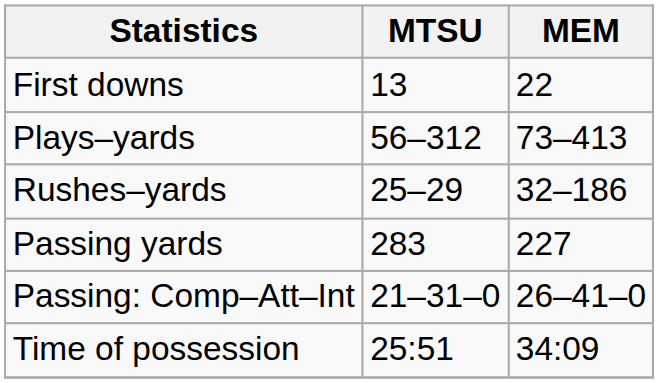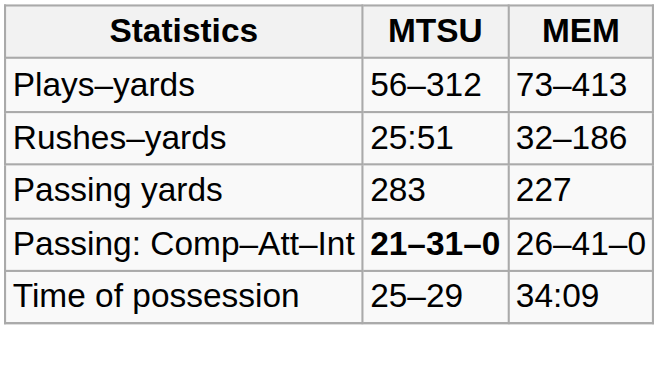- row: First downs | 13 | 22
Rushes–yards | MTSU: 25–29 -> 25:51
Passing: Comp–Att–Int | MTSU: normal -> bold
Time of possession | MTSU: 25:51 -> 25–29
